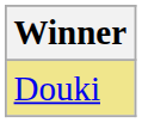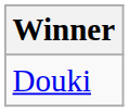row 2 | column 1: khaki background -> no background
